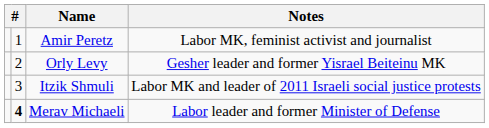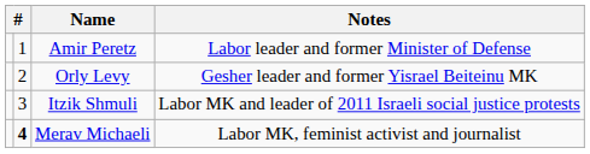Amir Peretz | Notes: Labor MK, feminist activist and journalist -> Labor leader and former Minister of Defense
Merav Michaeli | Notes: Labor leader and former Minister of Defense -> Labor MK, feminist activist and journalist
